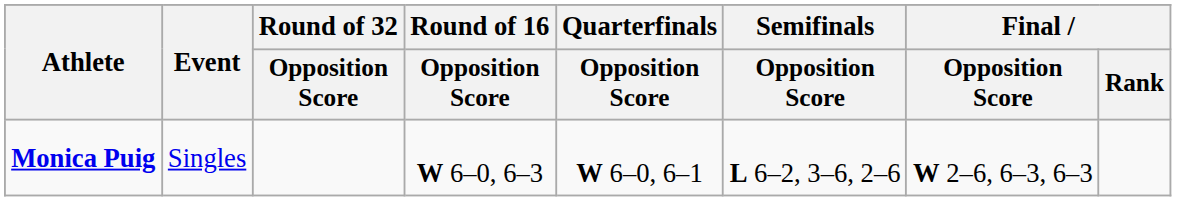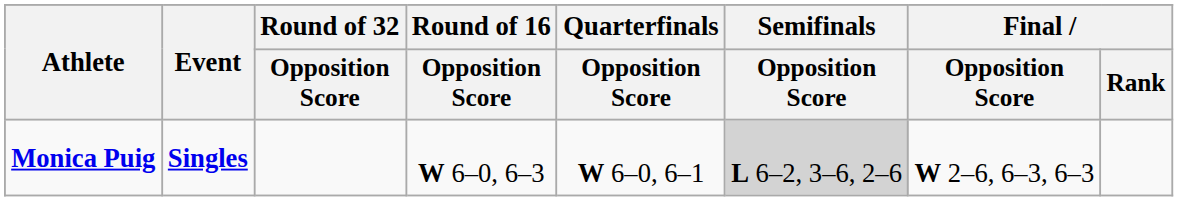Monica Puig | Event: normal -> bold
Monica Puig | Semifinals / Opposition Score: no background -> lightgrey background
